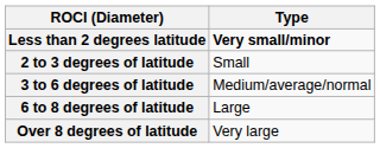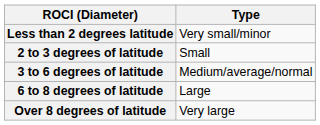Less than 2 degrees latitude | Type: bold -> normal
